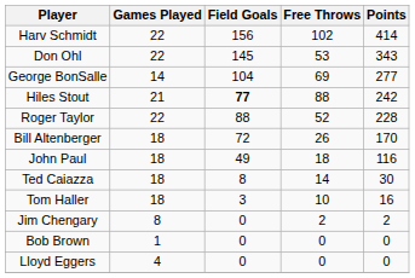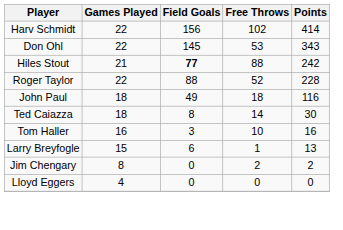- row: George BonSalle | 14 | 104 | 69 | 277
- row: Bill Altenberger | 18 | 72 | 26 | 170
Tom Haller | Games Played: 18 -> 16
+ row: Larry Breyfogle | 15 | 6 | 1 | 13
- row: Bob Brown | 1 | 0 | 0 | 0
